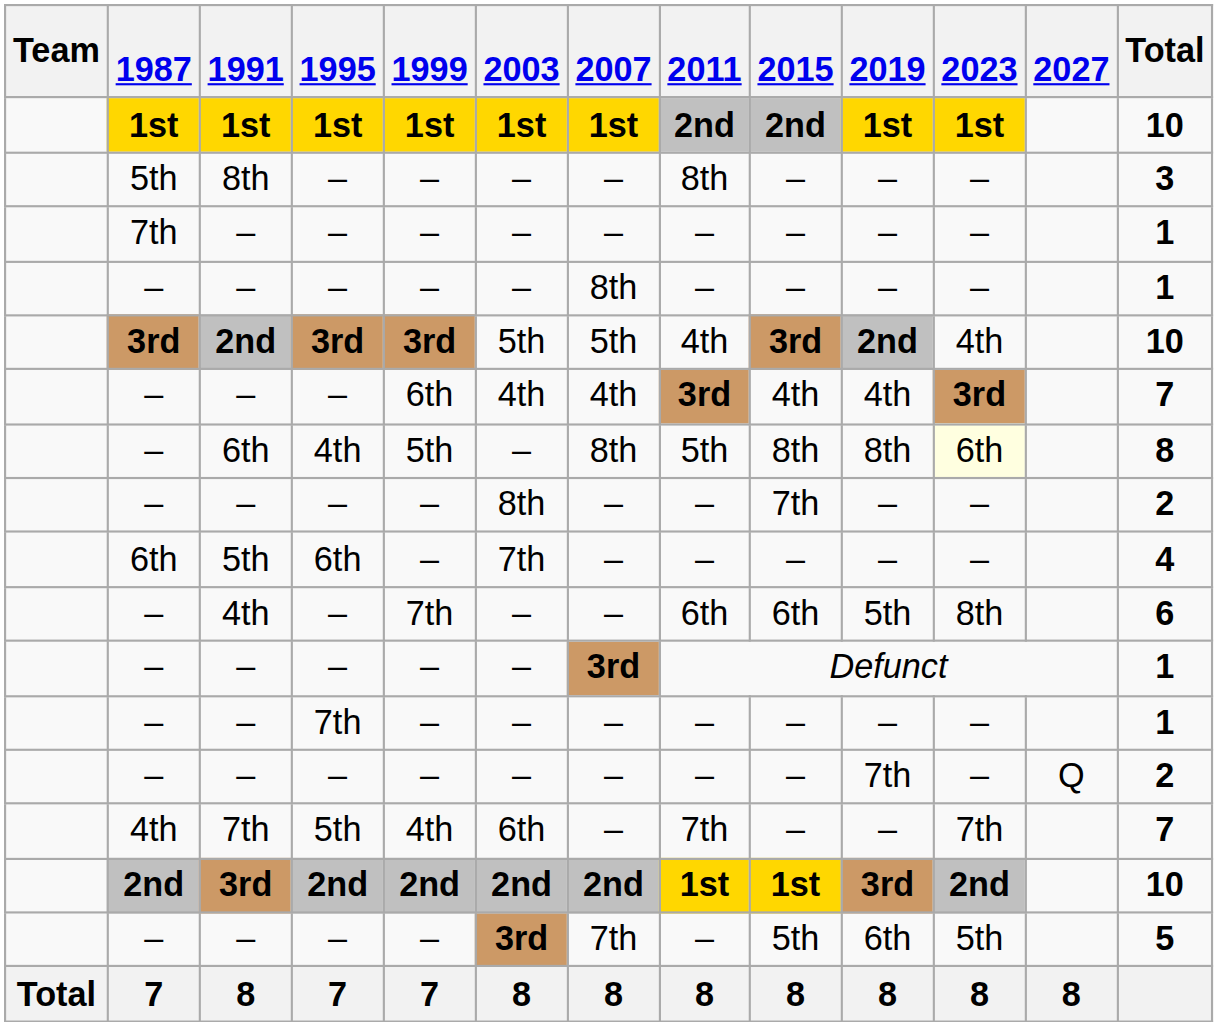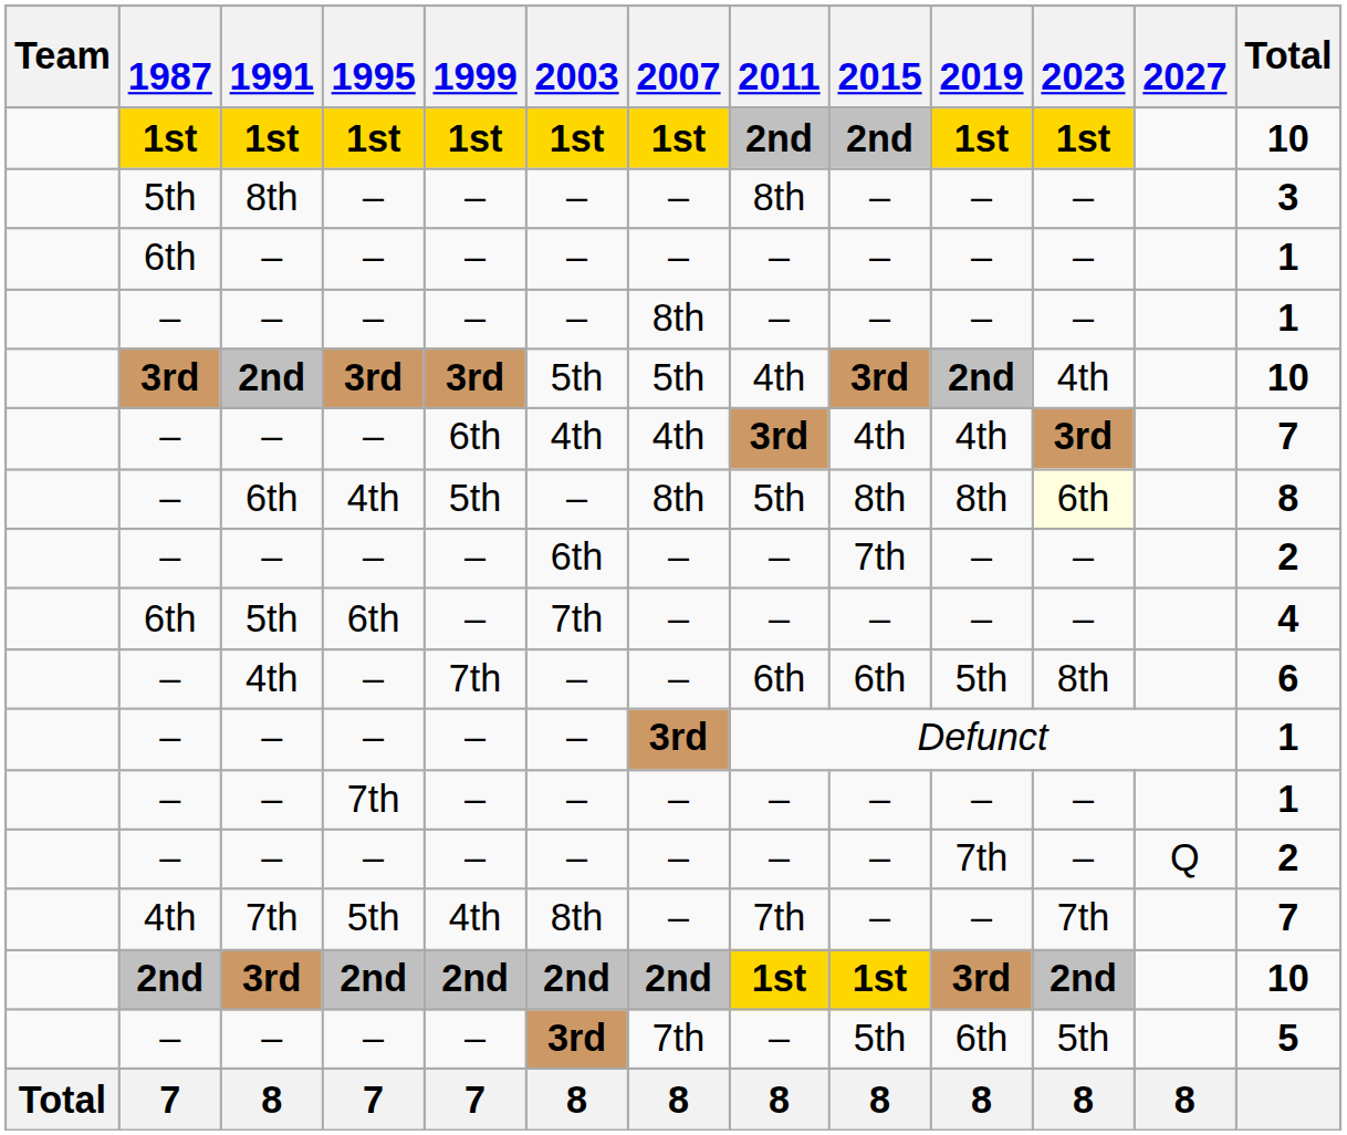row 4 | 1987: 7th -> 6th
row 9 | 2003: 8th -> 6th
row 15 | 2003: 6th -> 8th
